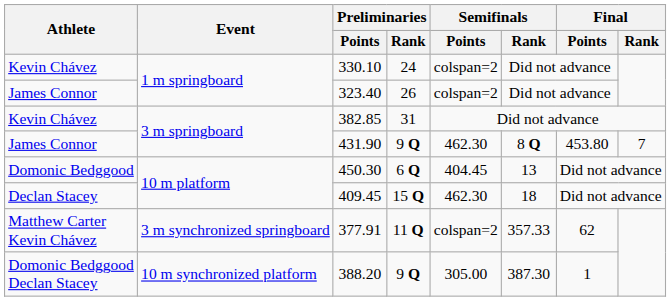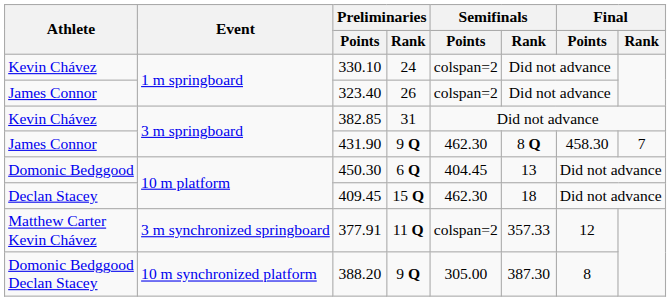431.90 | Final / Points: 453.80 -> 458.30
377.91 | Final / Points: 62 -> 12
388.20 | Final / Points: 1 -> 8
